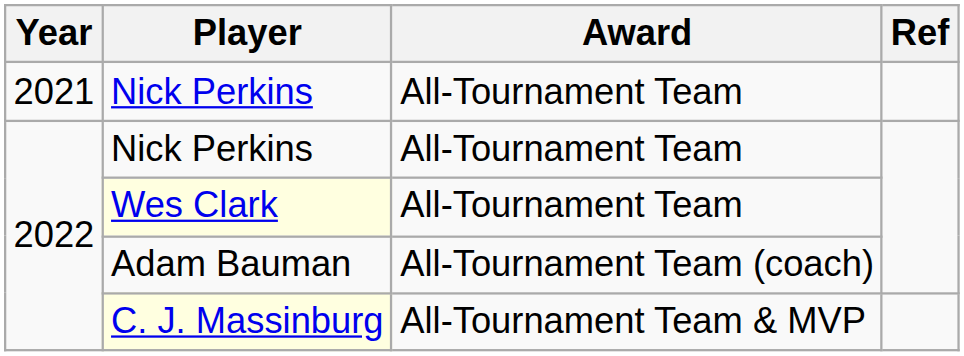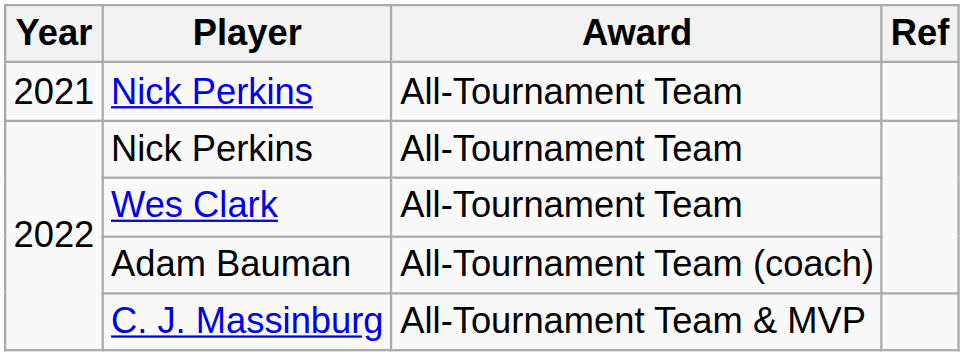row 4 | Player: lightyellow background -> no background
row 6 | Player: lightyellow background -> no background
